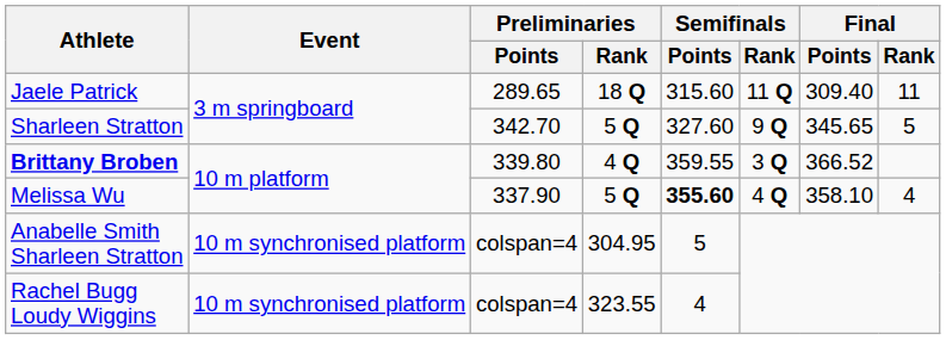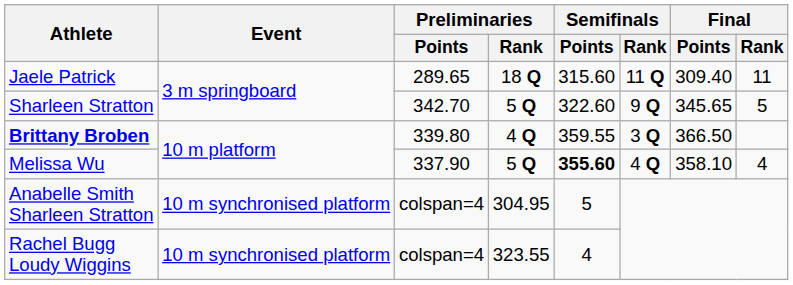Sharleen Stratton | Semifinals / Points: 327.60 -> 322.60
Brittany Broben | Final / Points: 366.52 -> 366.50
